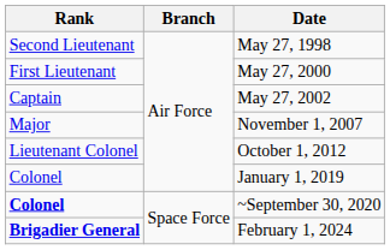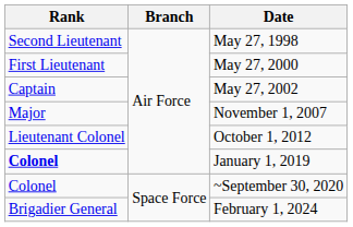January 1, 2019 | Rank: normal -> bold
~September 30, 2020 | Rank: bold -> normal
February 1, 2024 | Rank: bold -> normal
